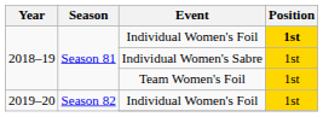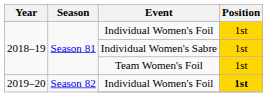2018–19 / Individual Women's Foil | Position: bold -> normal
2019–20 / Individual Women's Foil | Position: normal -> bold
